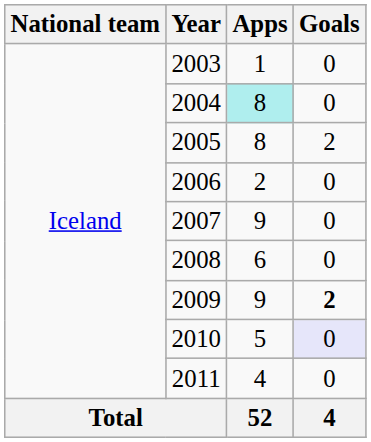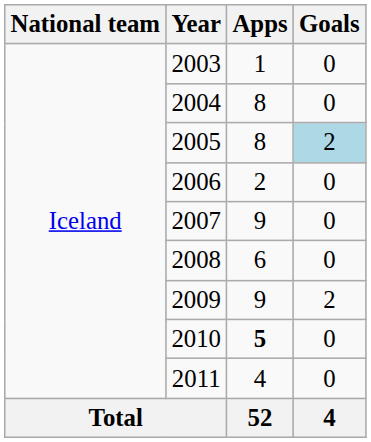2004 | Apps: paleturquoise background -> no background
2005 | Goals: no background -> lightblue background
2009 | Goals: bold -> normal
2010 | Apps: normal -> bold
2010 | Goals: lavender background -> no background
